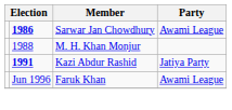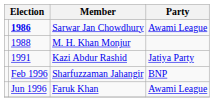Kazi Abdur Rashid | column 2: bold -> normal
+ row: Feb 1996 | Sharfuzzaman Jahangir | BNP
